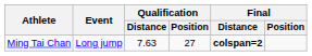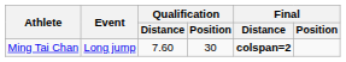Ming Tai Chan | Qualification / Distance: 7.63 -> 7.60
Ming Tai Chan | Qualification / Position: 27 -> 30
